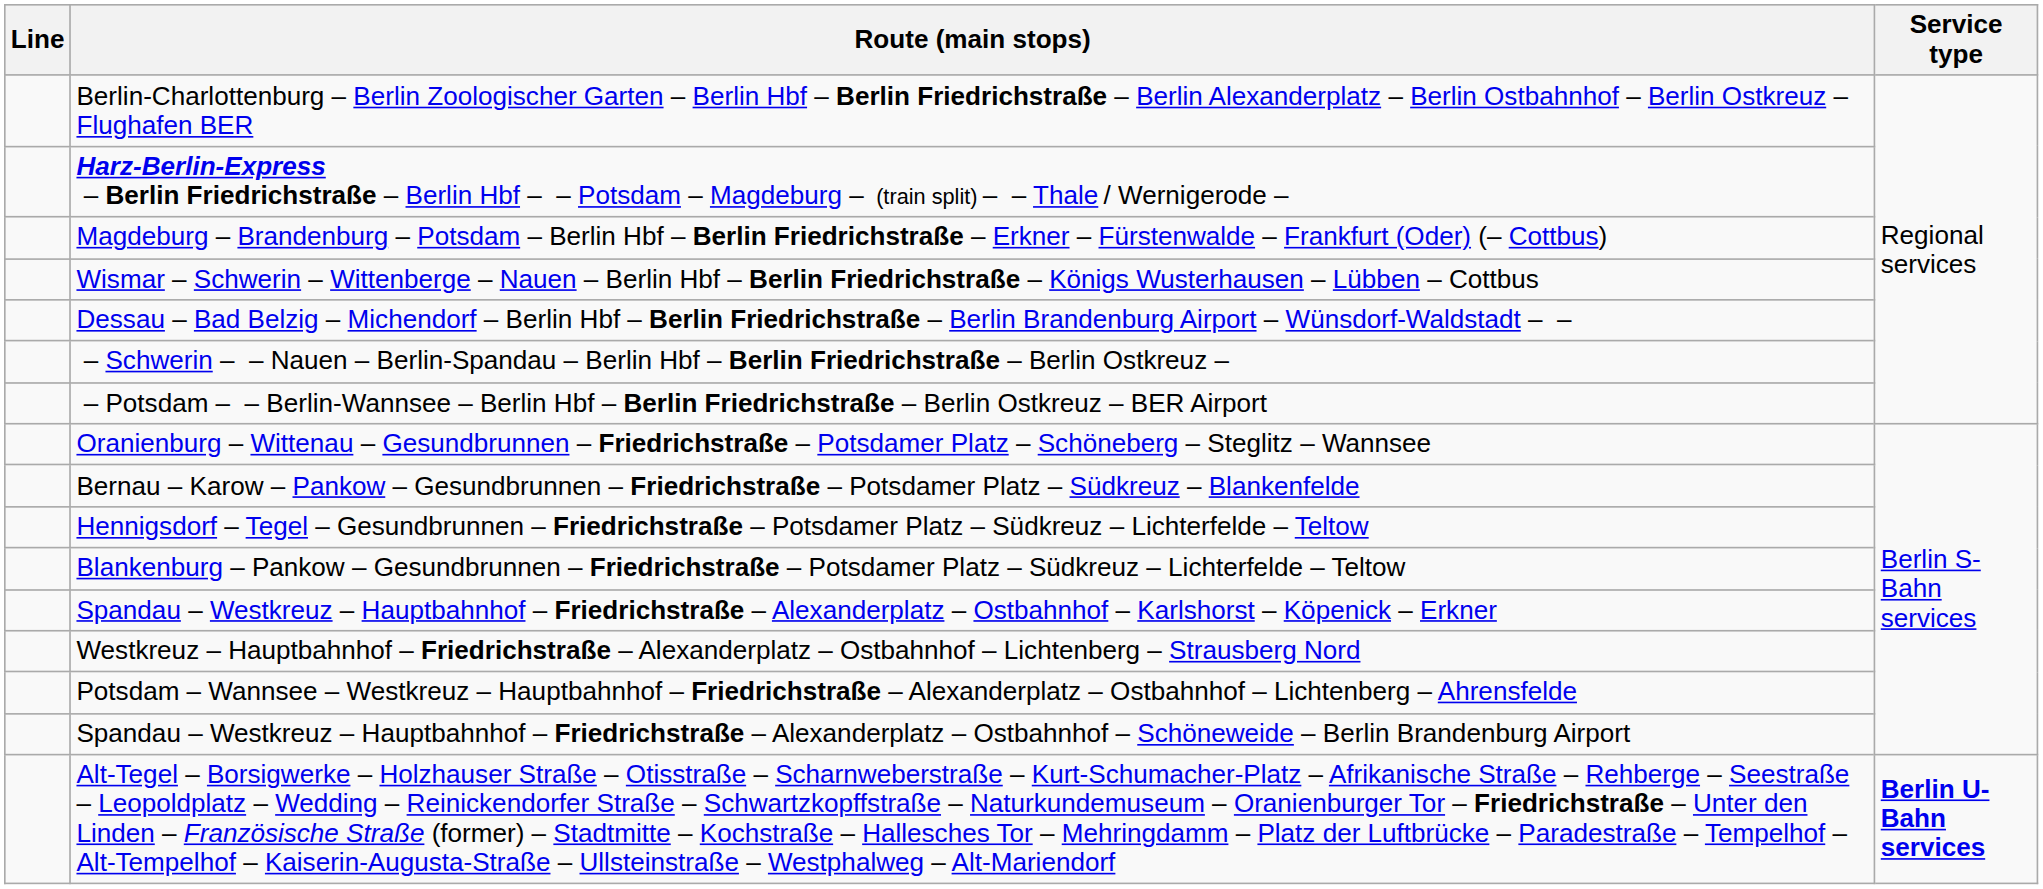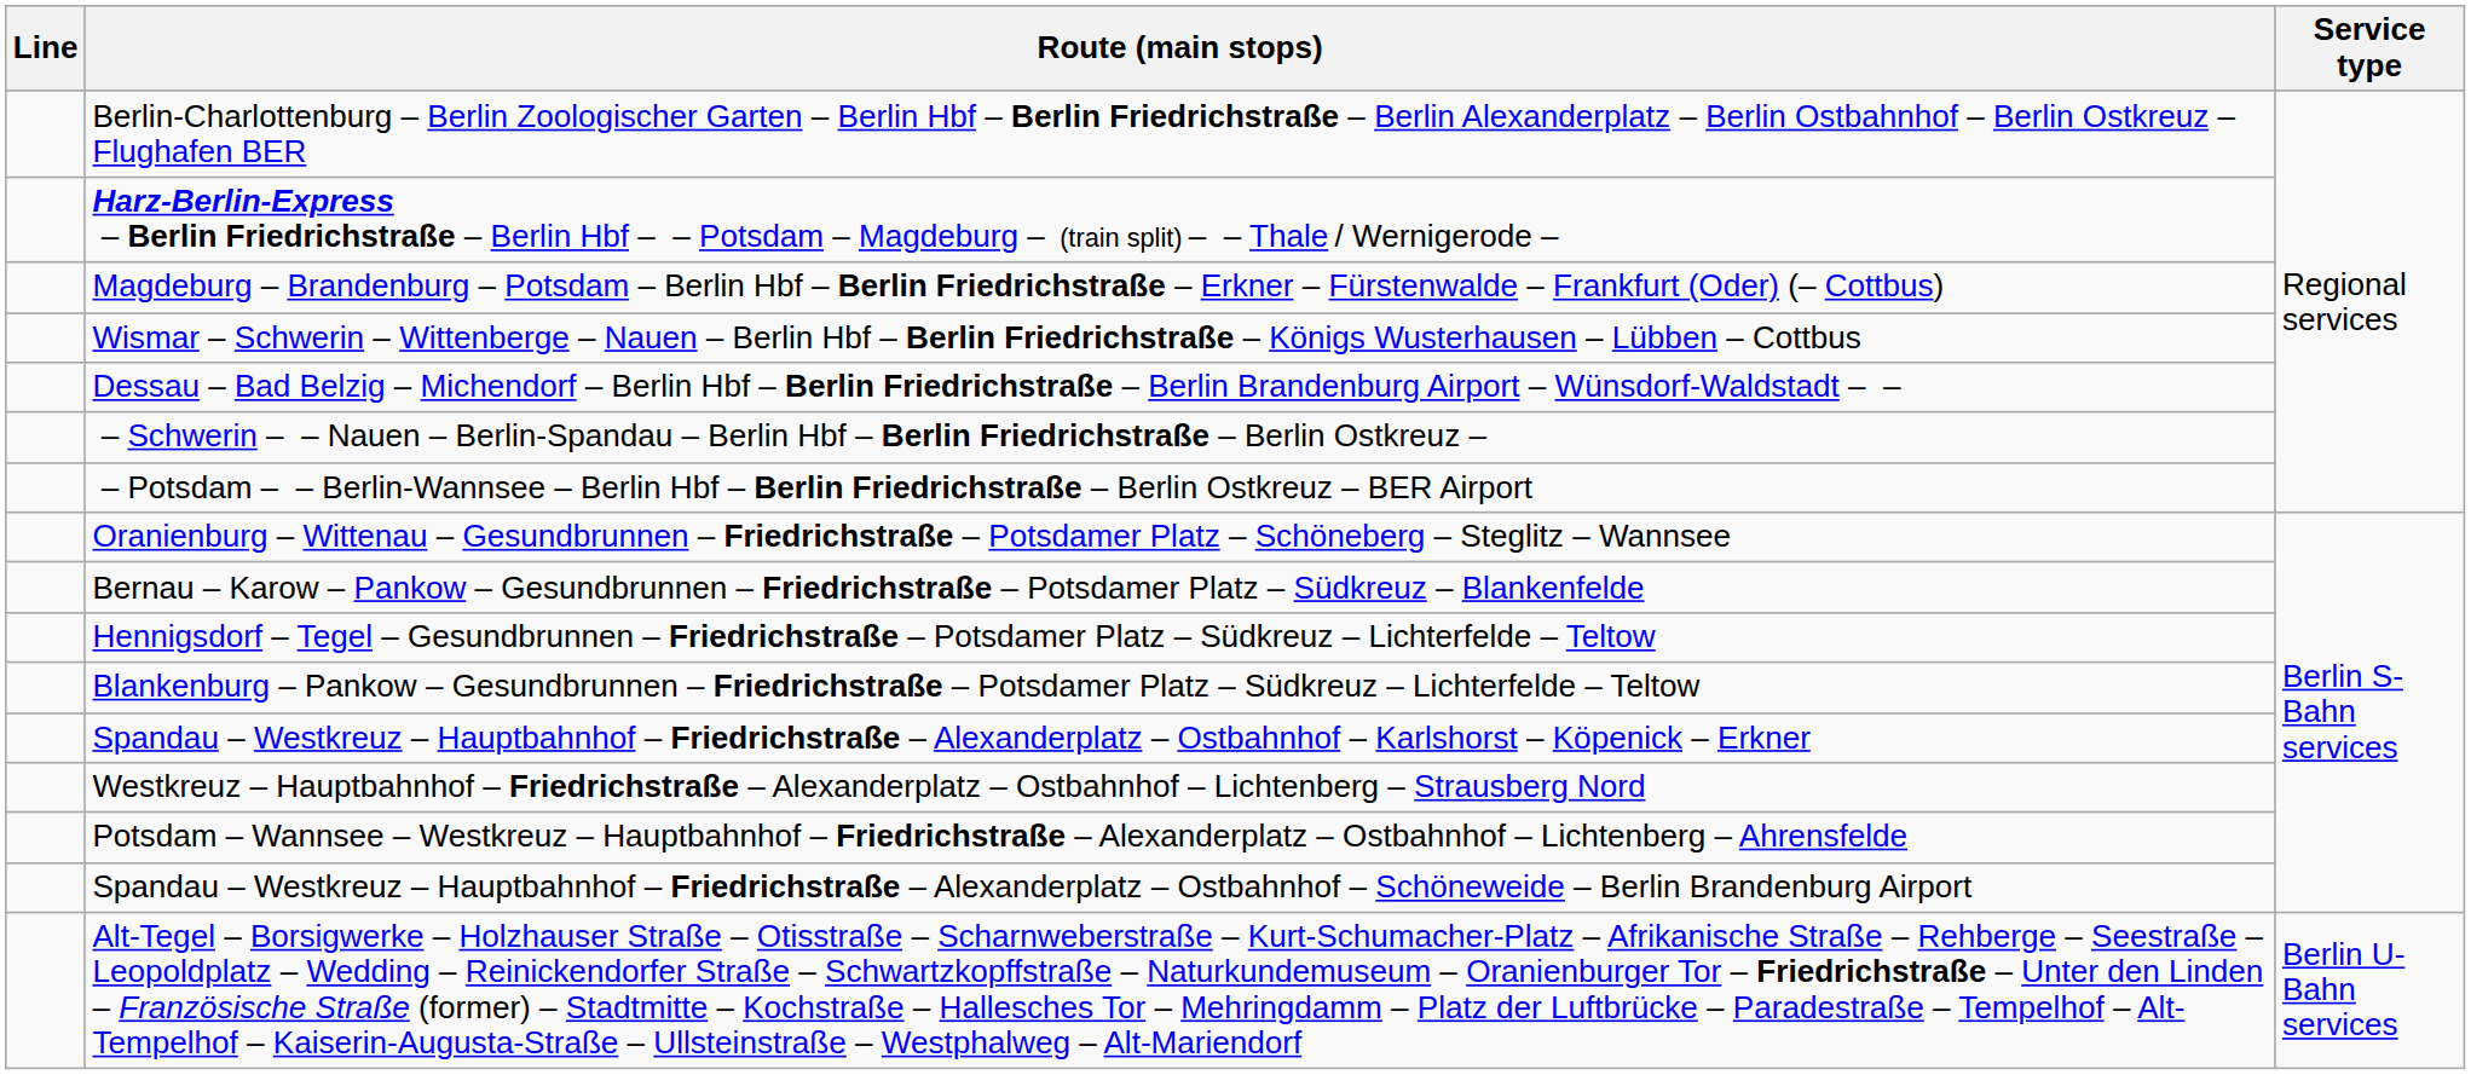row 17 | Service type: bold -> normal
